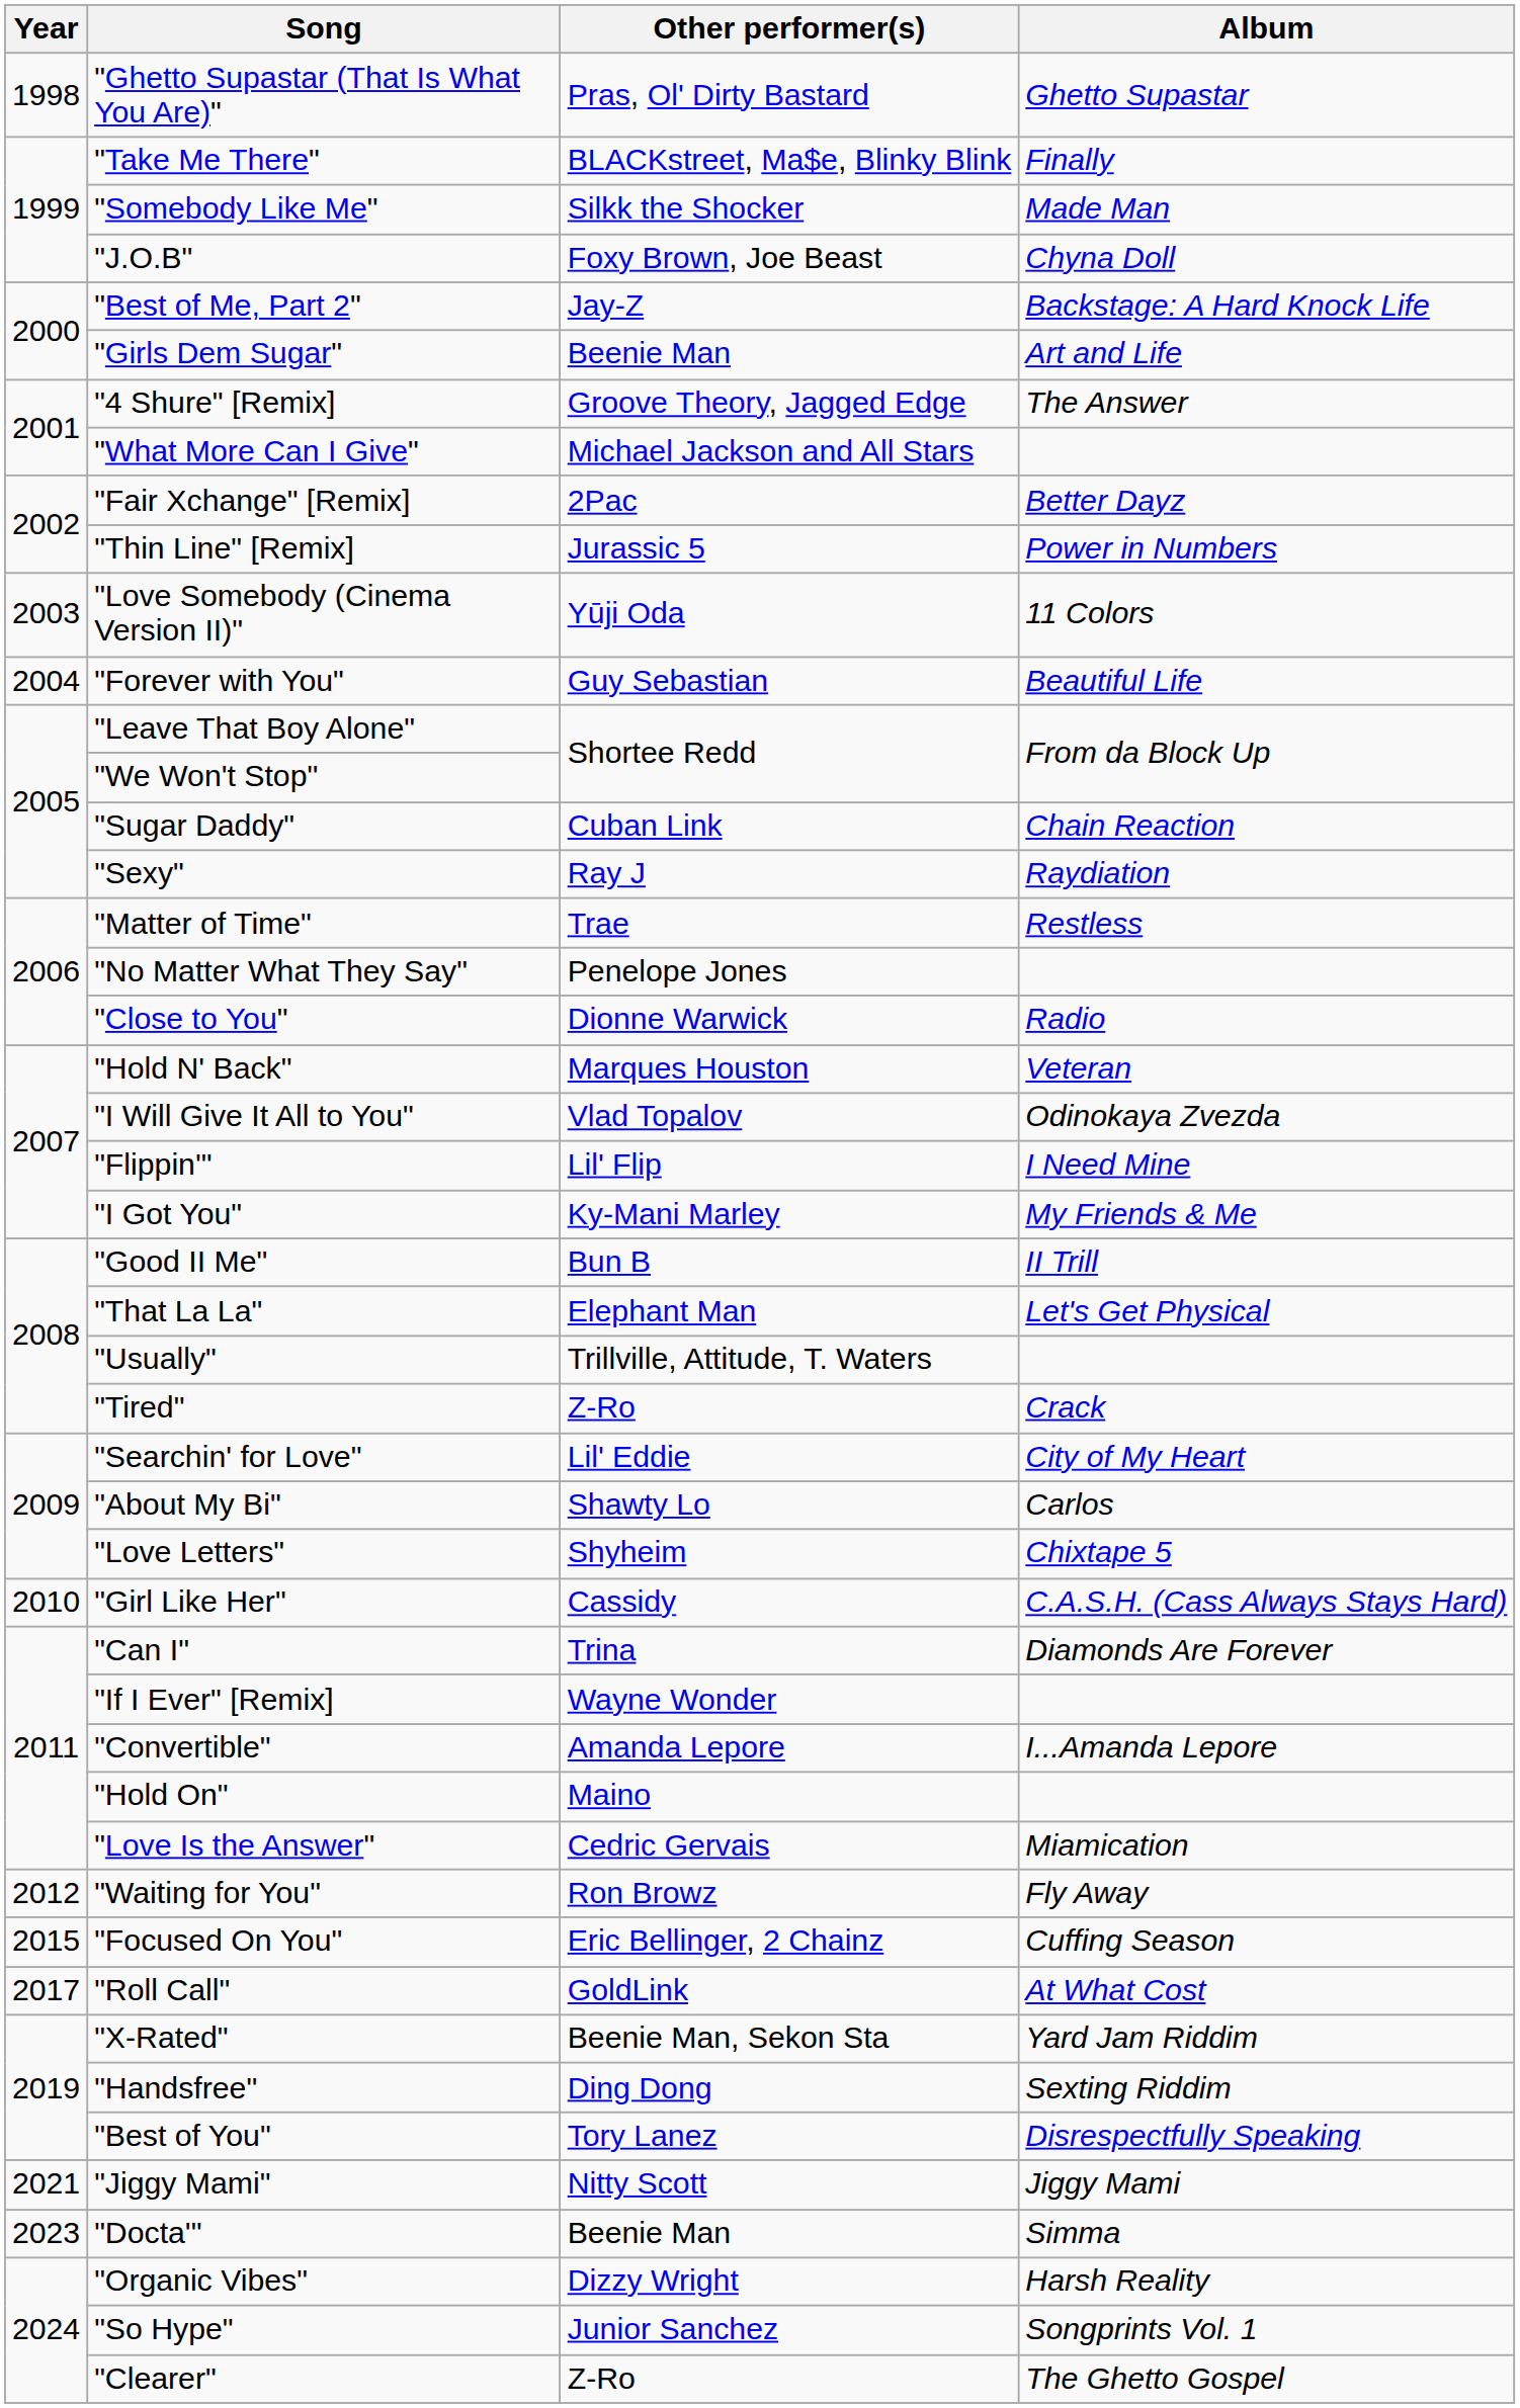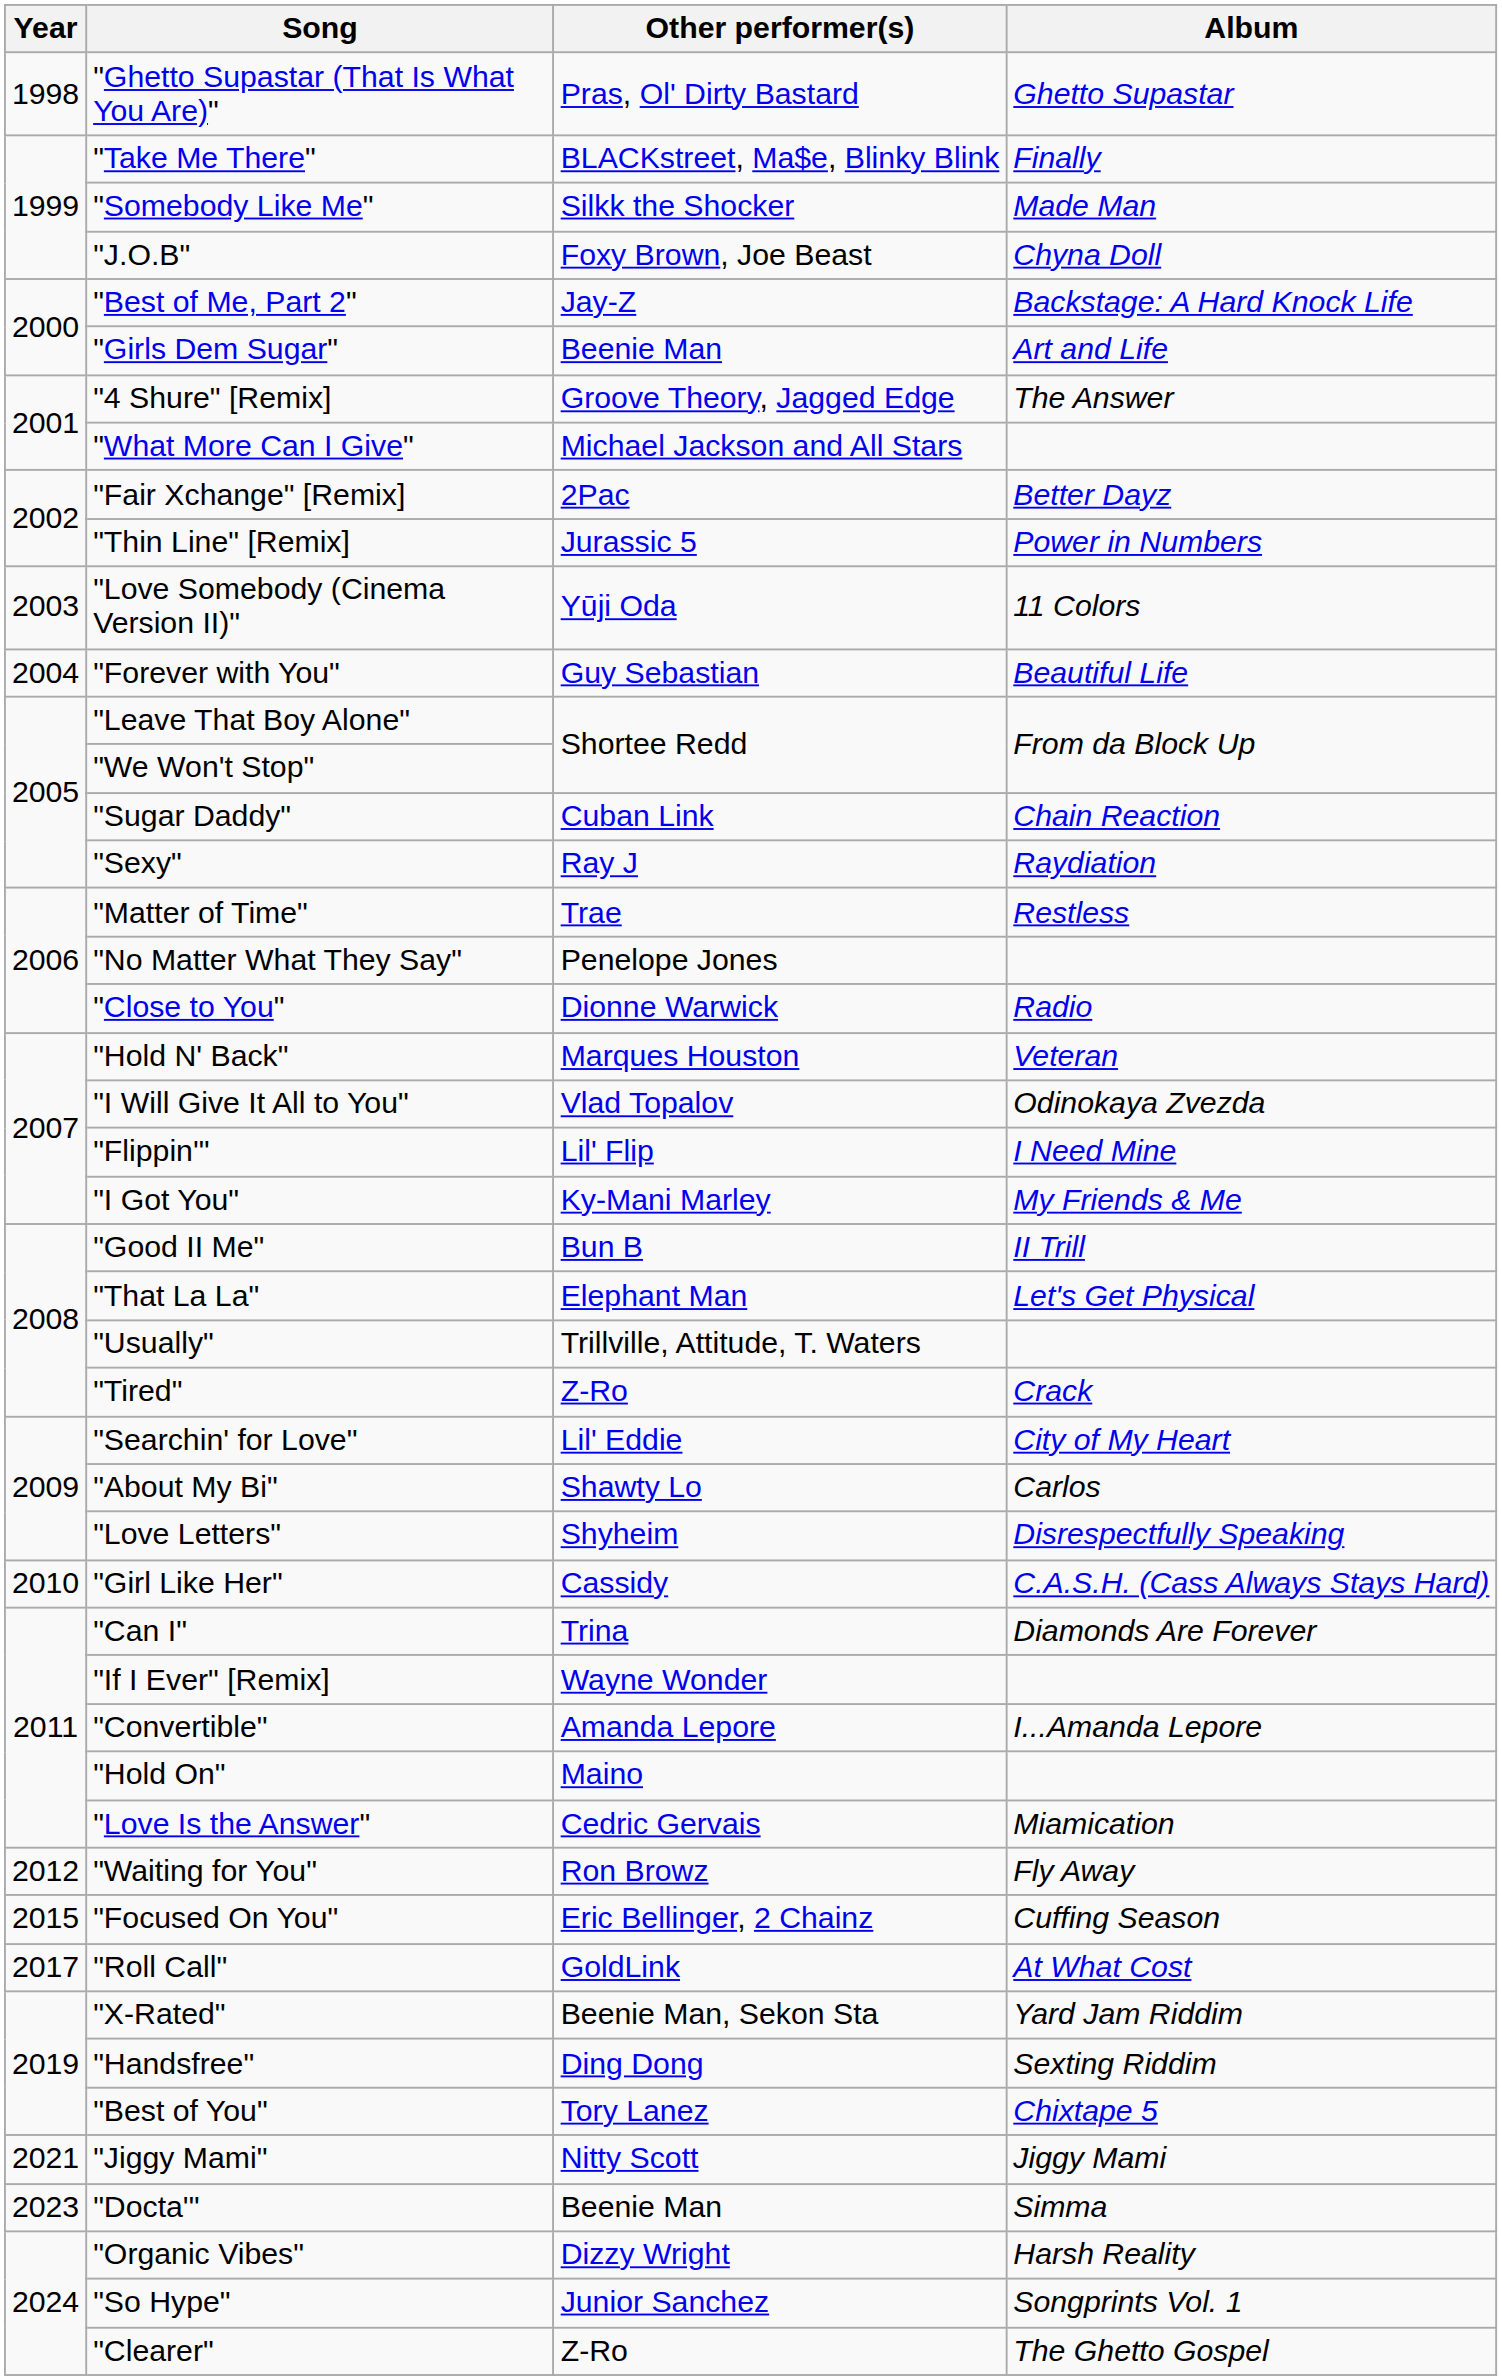"Love Letters" | Album: Chixtape 5 -> Disrespectfully Speaking
"Best of You" | Album: Disrespectfully Speaking -> Chixtape 5
